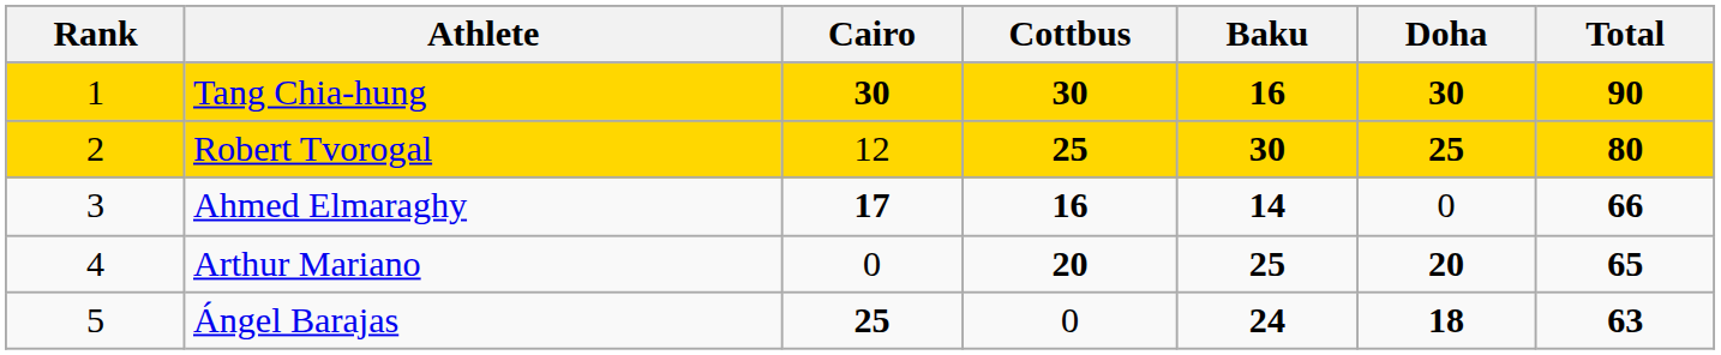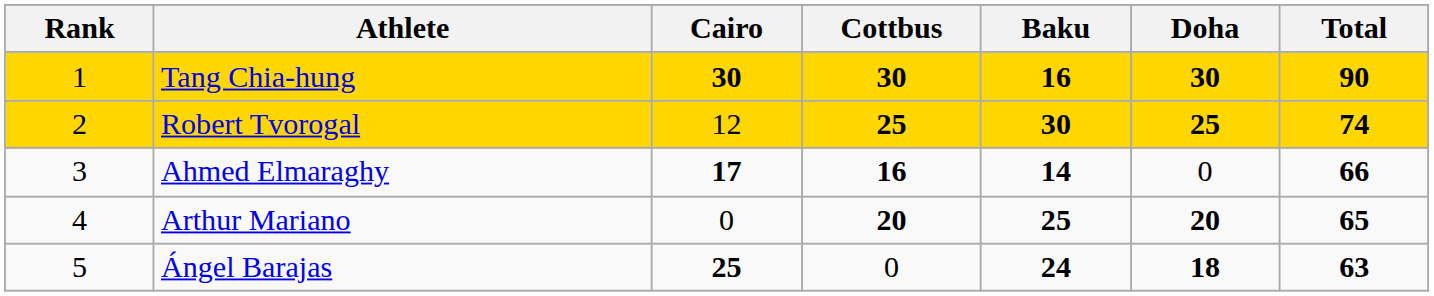Robert Tvorogal | Total: 80 -> 74
